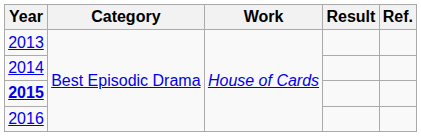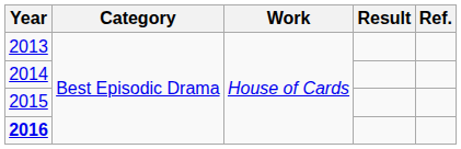2015 | Year: bold -> normal
2016 | Year: normal -> bold
